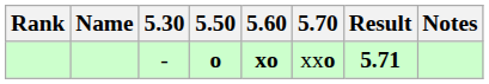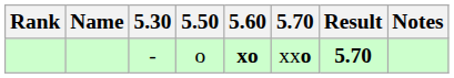row 2 | 5.50: bold -> normal
row 2 | Result: 5.71 -> 5.70
